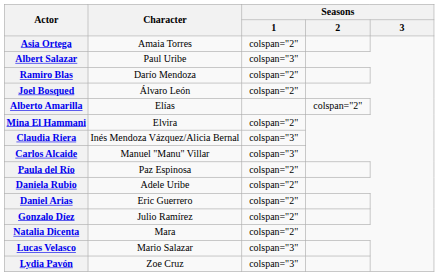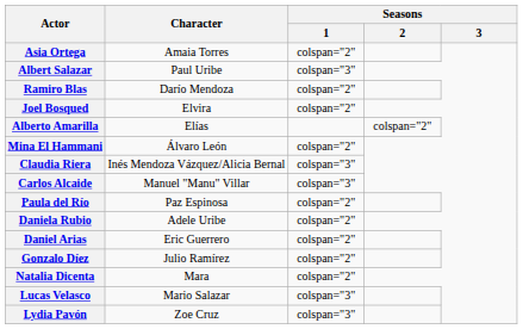Joel Bosqued | Character: Álvaro León -> Elvira
Mina El Hammani | Character: Elvira -> Álvaro León
